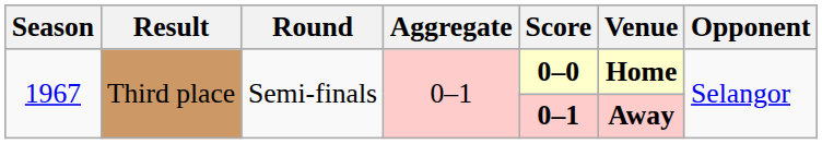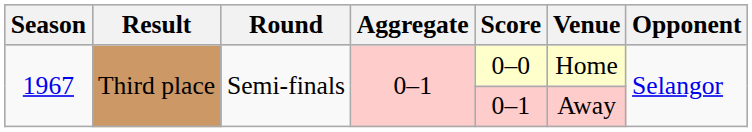row 2 | Score: bold -> normal
row 2 | Venue: bold -> normal
row 3 | Score: bold -> normal
row 3 | Venue: bold -> normal
